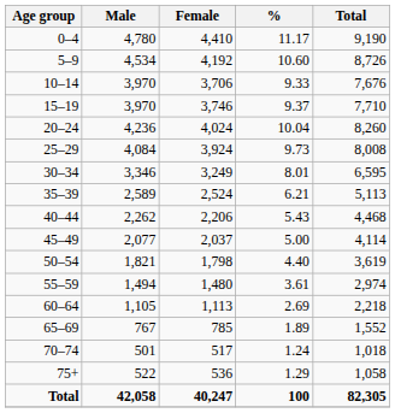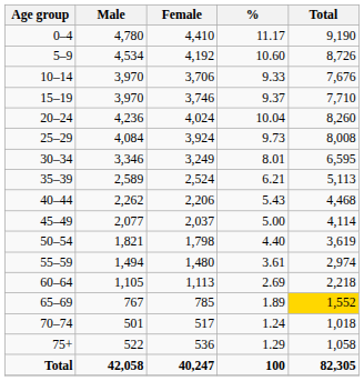65–69 | Total: no background -> gold background
